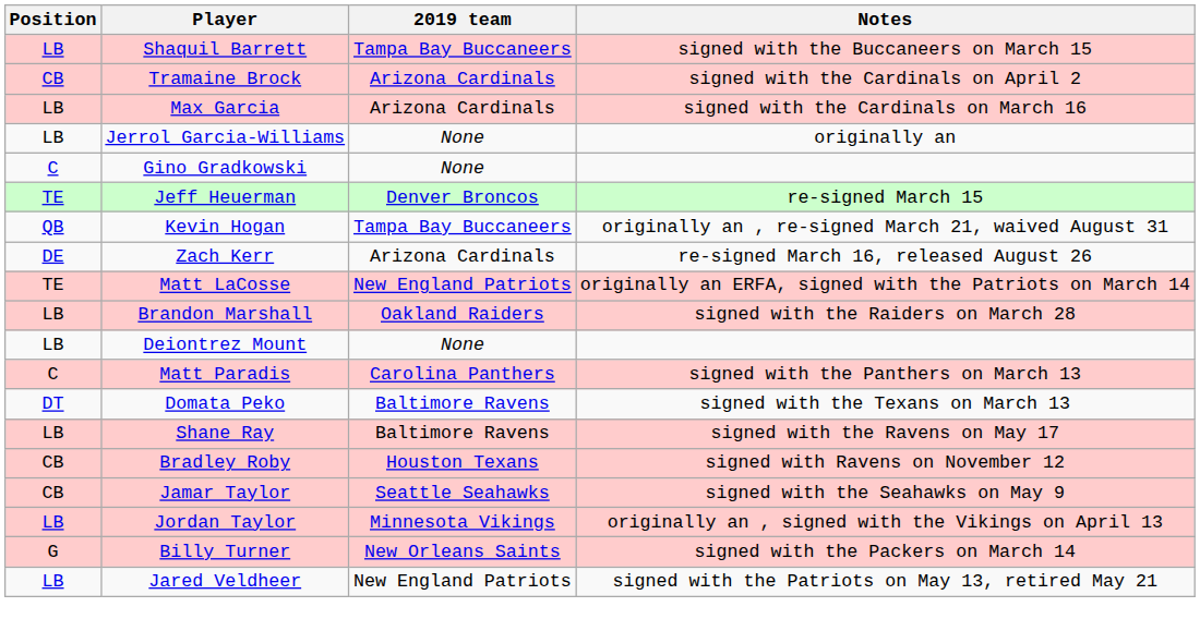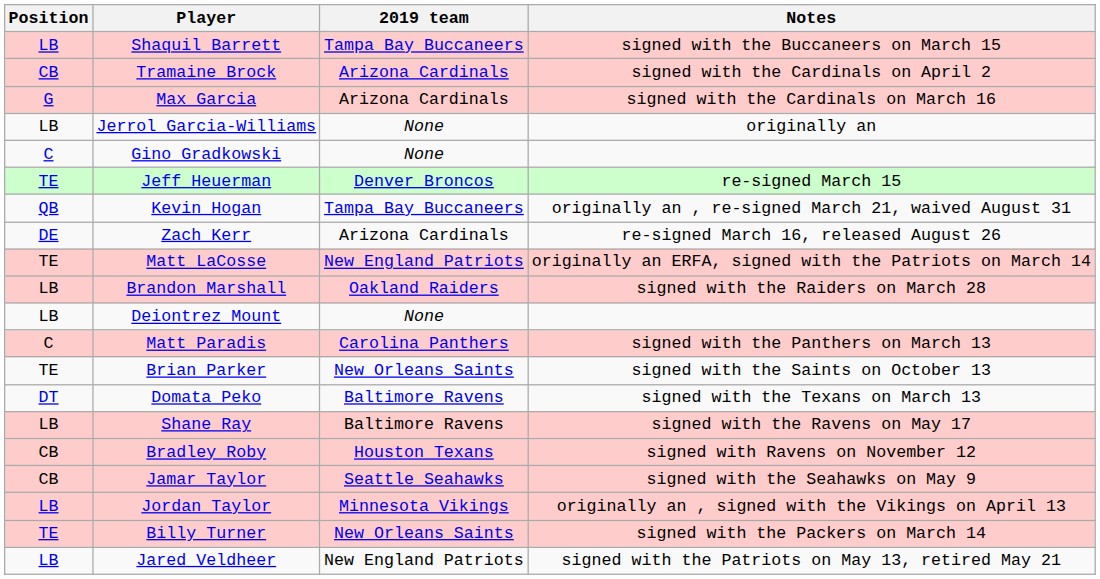Max Garcia | Position: LB -> G
+ row: TE | Brian Parker | New Orleans Saints | signed with the Saints on October 13
Billy Turner | Position: G -> TE
